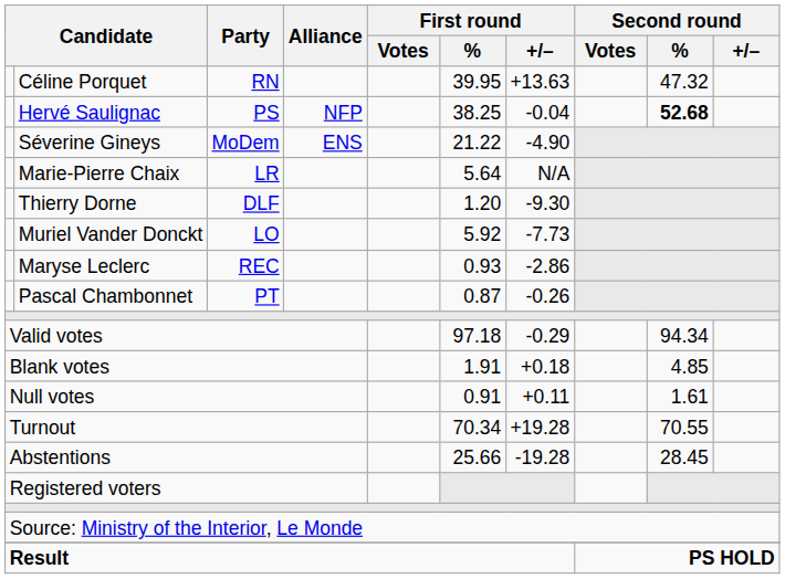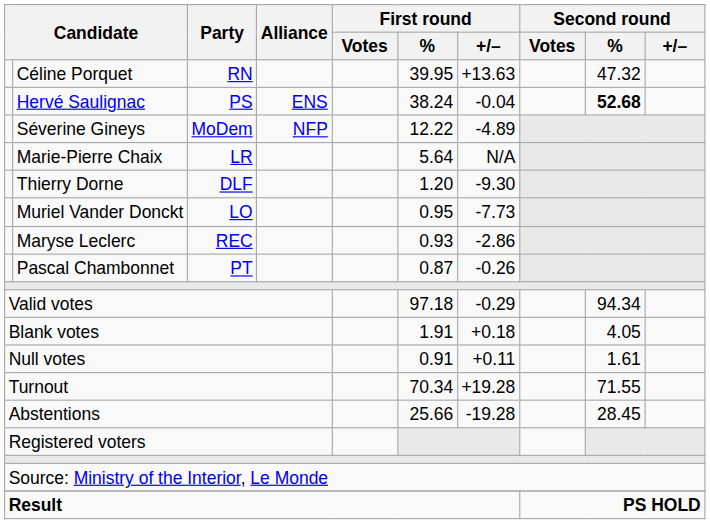Hervé Saulignac | Alliance: NFP -> ENS
Hervé Saulignac | First round / %: 38.25 -> 38.24
Séverine Gineys | Alliance: ENS -> NFP
Séverine Gineys | First round / %: 21.22 -> 12.22
Séverine Gineys | First round / +/–: -4.90 -> -4.89
Muriel Vander Donckt | First round / %: 5.92 -> 0.95
Blank votes | Second round / %: 4.85 -> 4.05
Turnout | Second round / %: 70.55 -> 71.55
